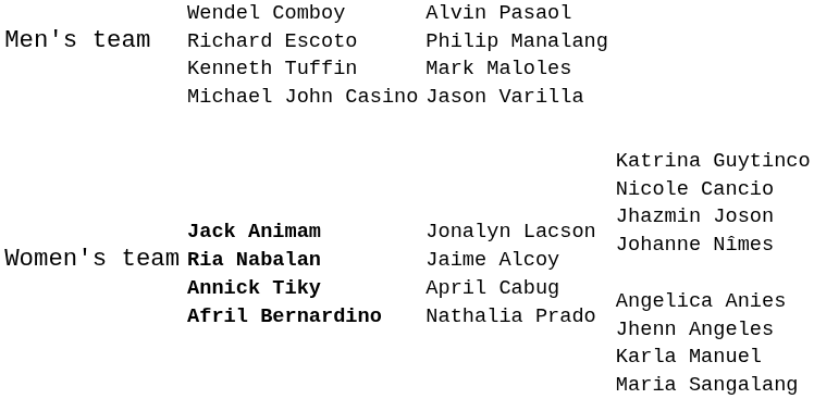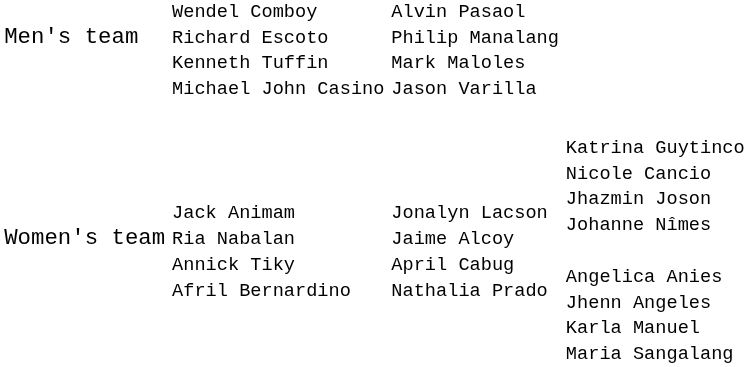Women's team | column 2: bold -> normal
